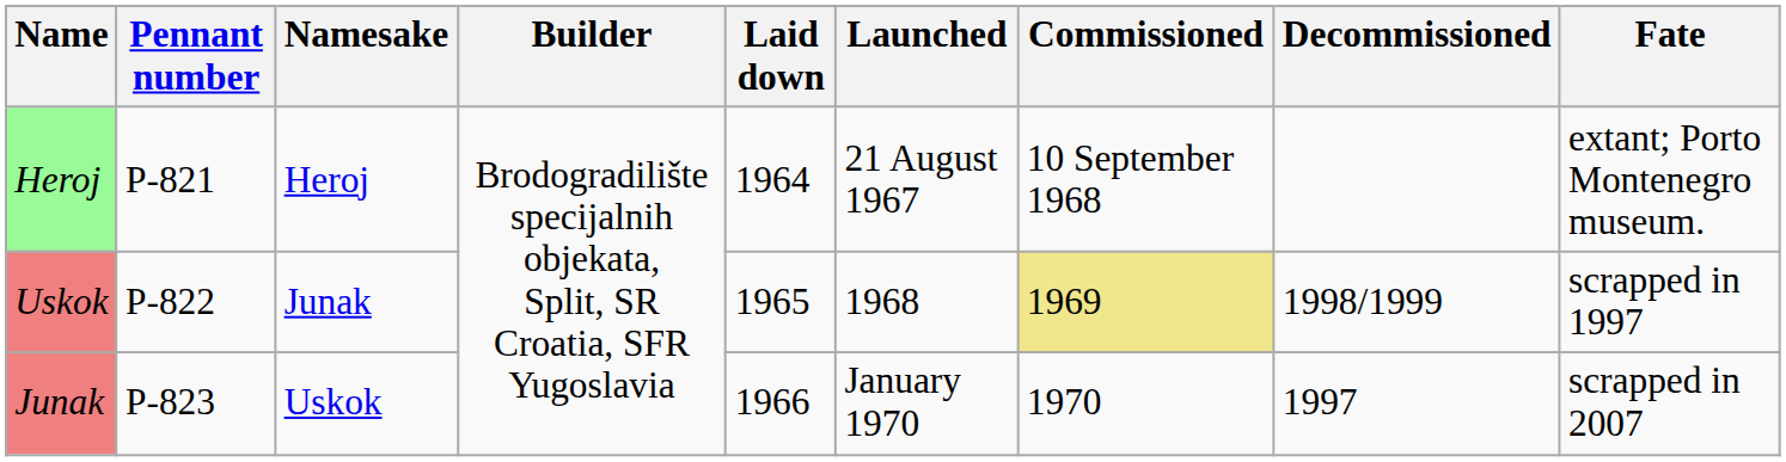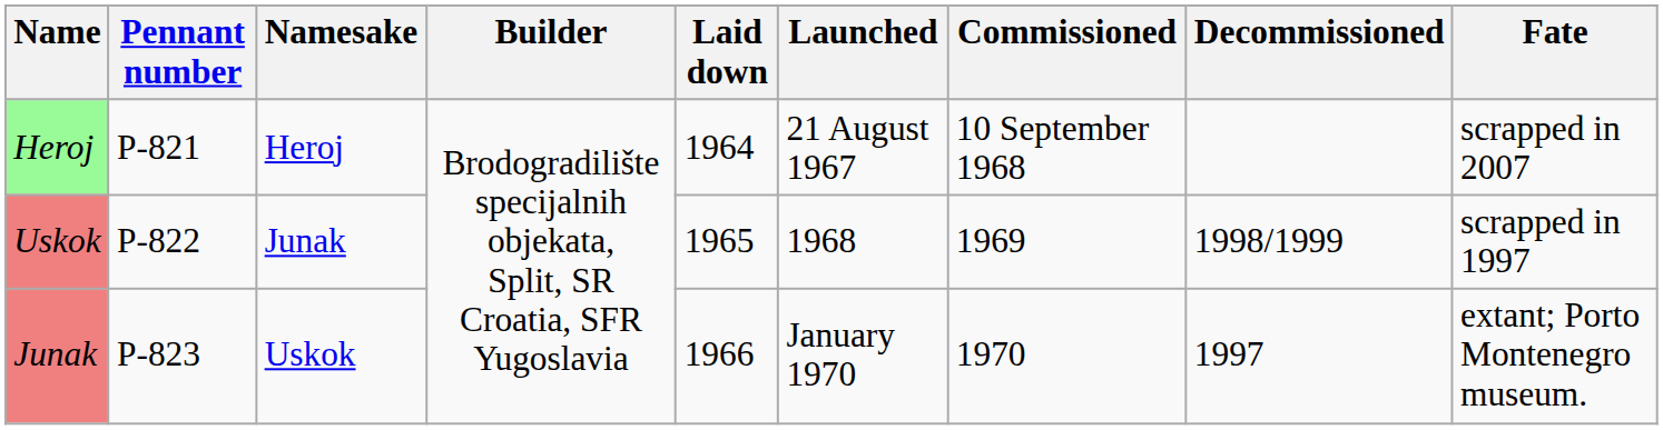row 2 | Fate: extant; Porto Montenegro museum. -> scrapped in 2007
row 3 | Commissioned: khaki background -> no background
row 4 | Fate: scrapped in 2007 -> extant; Porto Montenegro museum.
